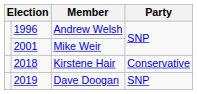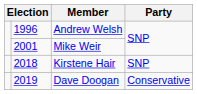Kirstene Hair | Party: Conservative -> SNP
Dave Doogan | Party: SNP -> Conservative
